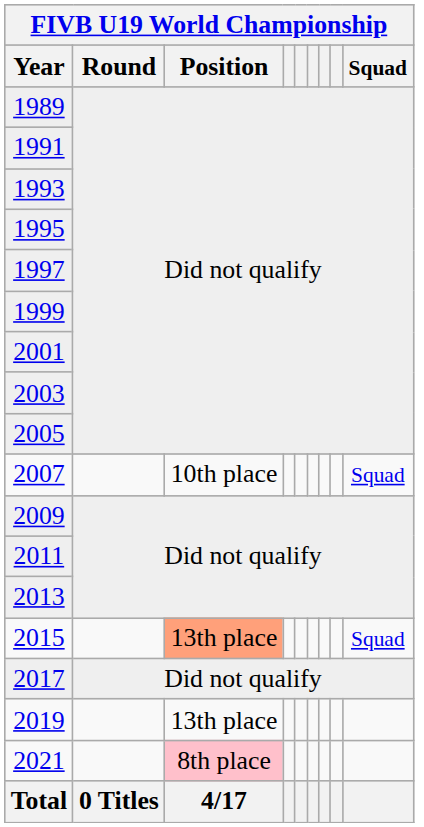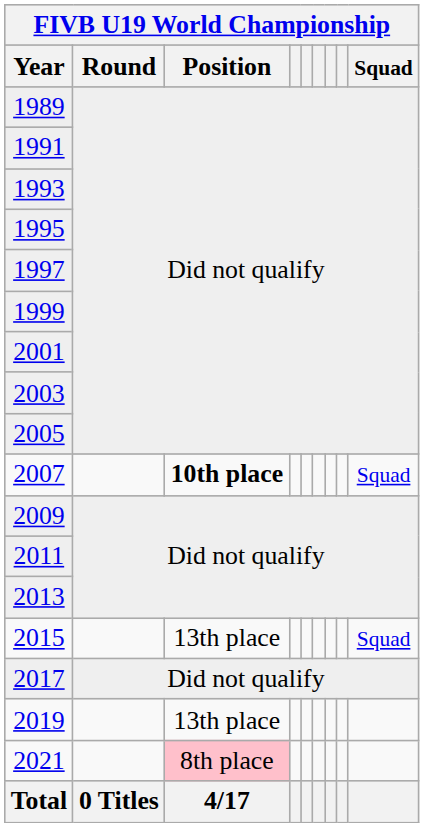2007 | FIVB U19 World Championship / Position: normal -> bold
2015 | FIVB U19 World Championship / Position: lightsalmon background -> no background
